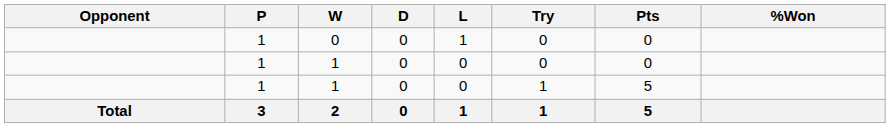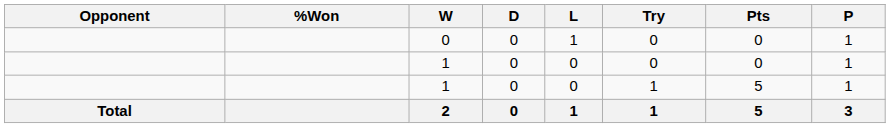columns swapped: P <-> %Won
